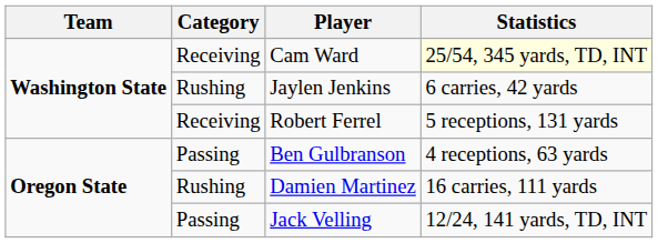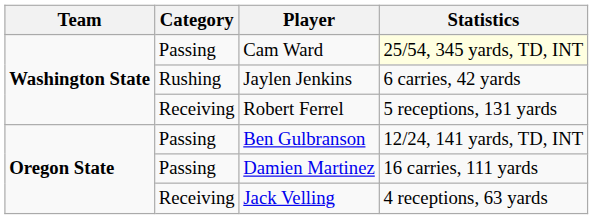Cam Ward | Category: Receiving -> Passing
Ben Gulbranson | Statistics: 4 receptions, 63 yards -> 12/24, 141 yards, TD, INT
Damien Martinez | Category: Rushing -> Passing
Jack Velling | Category: Passing -> Receiving
Jack Velling | Statistics: 12/24, 141 yards, TD, INT -> 4 receptions, 63 yards
